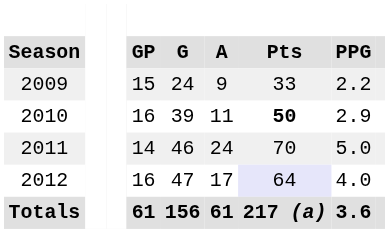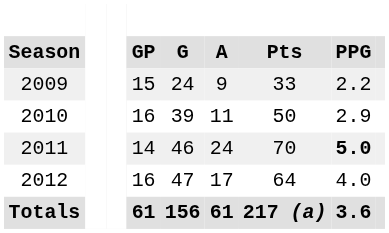2010 | Pts: bold -> normal
2011 | PPG: normal -> bold
2012 | Pts: lavender background -> no background
